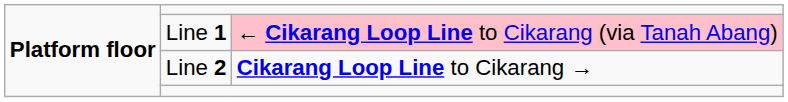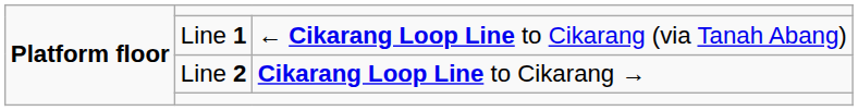Line 1 | column 3: pink background -> no background
